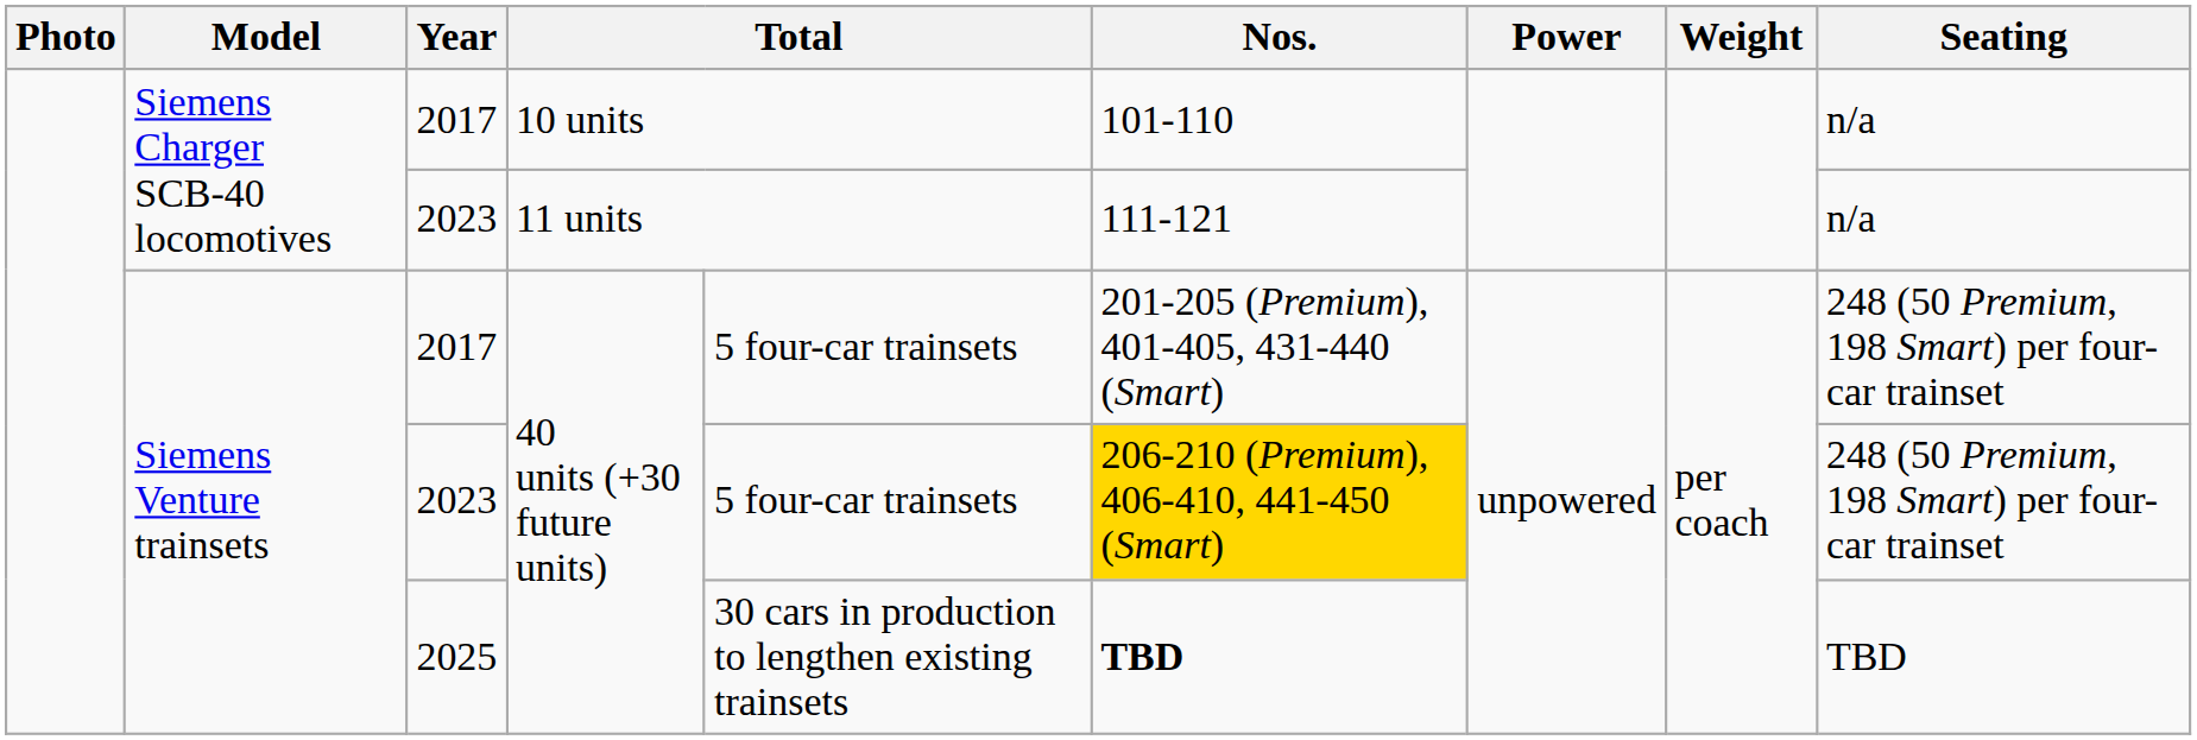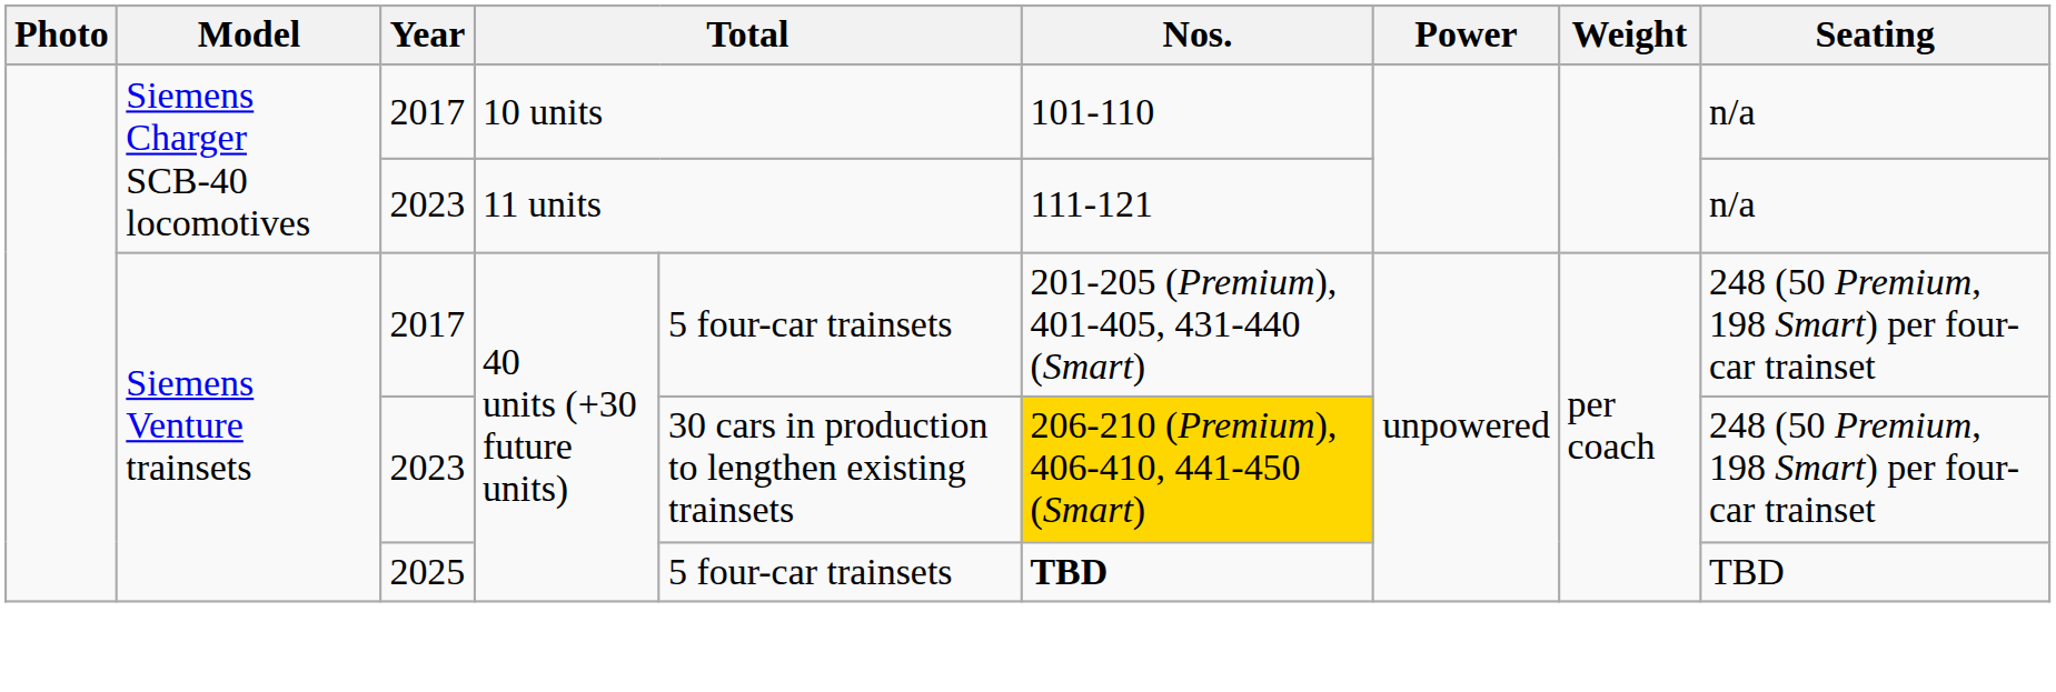2023 / 40 units (+30 future units) | column 5: 5 four-car trainsets -> 30 cars in production to lengthen existing trainsets
2025 | column 5: 30 cars in production to lengthen existing trainsets -> 5 four-car trainsets
